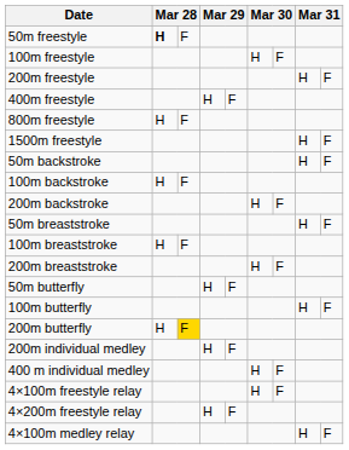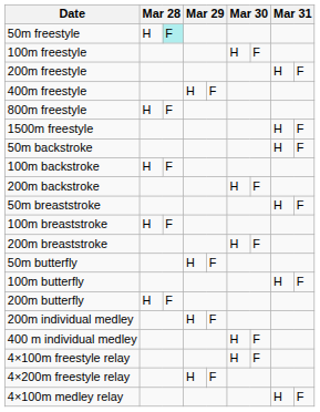50m freestyle | column 2: bold -> normal
50m freestyle | column 3: no background -> paleturquoise background
200m butterfly | column 3: gold background -> no background
